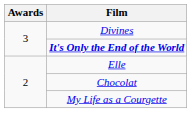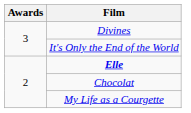It's Only the End of the World | Film: bold -> normal
Elle | Film: normal -> bold
